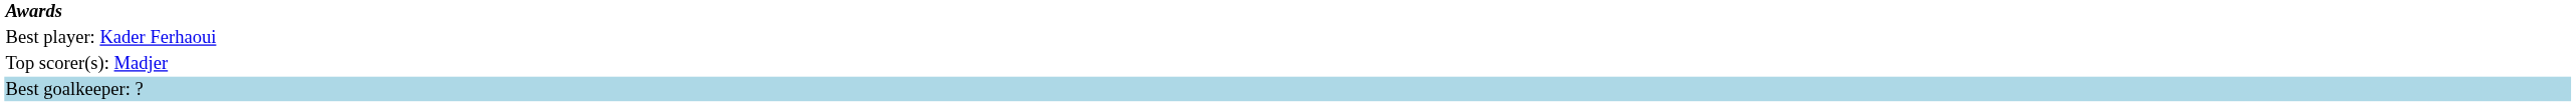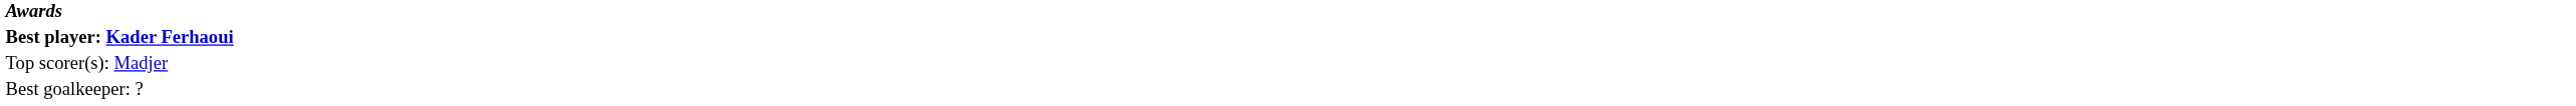Best player: Kader Ferhaoui | Awards: normal -> bold
Best goalkeeper: ? | Awards: lightblue background -> no background
